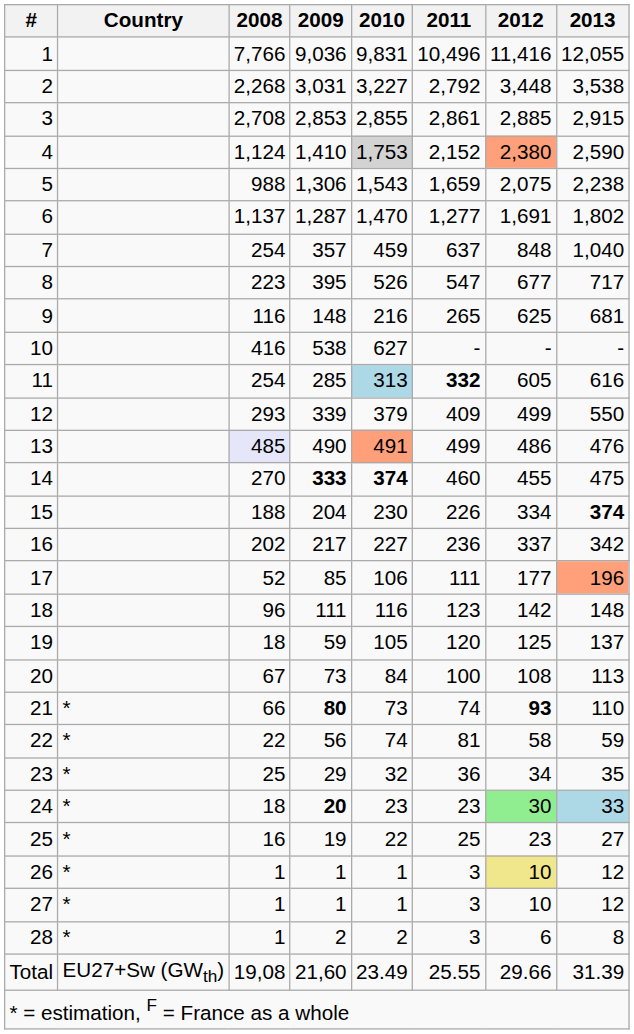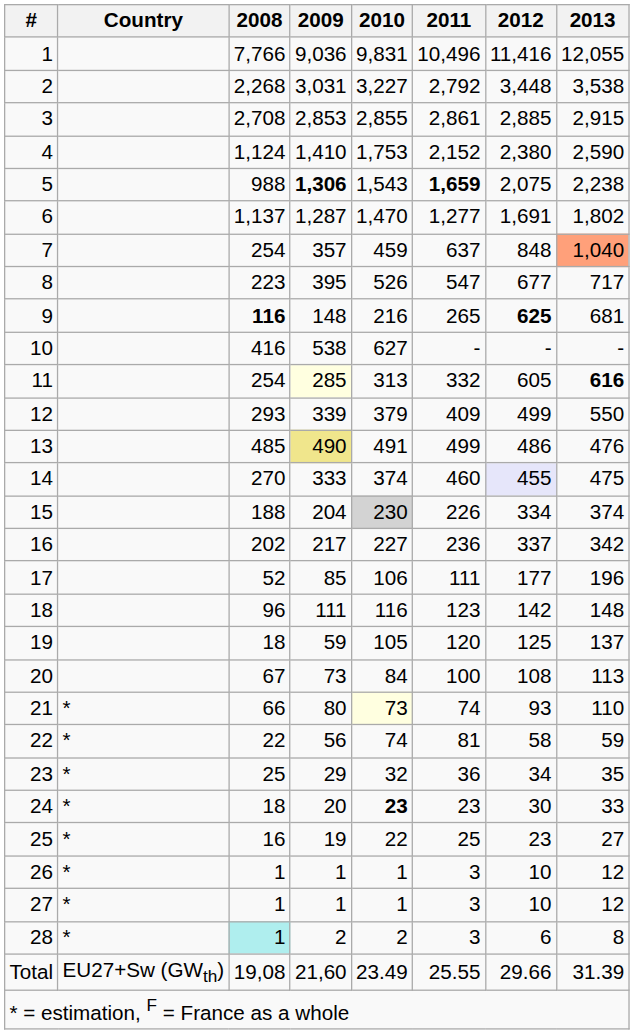4 | 2010: lightgrey background -> no background
4 | 2012: lightsalmon background -> no background
5 | 2009: normal -> bold
5 | 2011: normal -> bold
7 | 2013: no background -> lightsalmon background
9 | 2008: normal -> bold
9 | 2012: normal -> bold
11 | 2009: no background -> lightyellow background
11 | 2010: lightblue background -> no background
11 | 2011: bold -> normal
11 | 2013: normal -> bold
13 | 2008: lavender background -> no background
13 | 2009: no background -> khaki background
13 | 2010: lightsalmon background -> no background
14 | 2009: bold -> normal
14 | 2010: bold -> normal
14 | 2012: no background -> lavender background
15 | 2010: no background -> lightgrey background
15 | 2013: bold -> normal
17 | 2013: lightsalmon background -> no background
21 | 2009: bold -> normal
21 | 2010: no background -> lightyellow background
21 | 2012: bold -> normal
24 | 2009: bold -> normal
24 | 2010: normal -> bold
24 | 2012: lightgreen background -> no background
24 | 2013: lightblue background -> no background
26 | 2012: khaki background -> no background
28 | 2008: no background -> paleturquoise background
